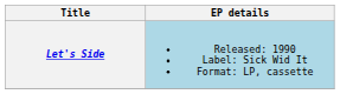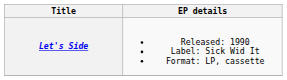Let's Side | EP details: lightblue background -> no background
